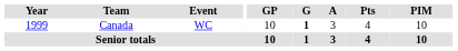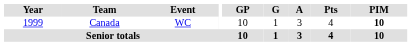Canada | G: bold -> normal
Canada | PIM: normal -> bold
